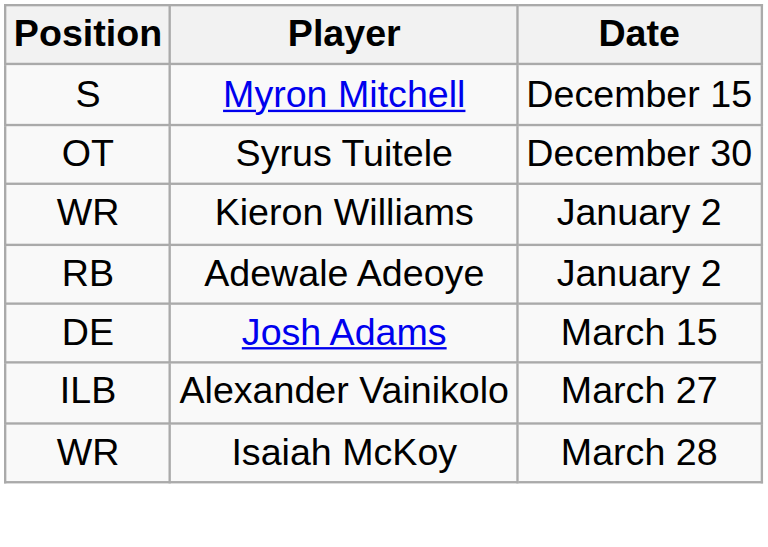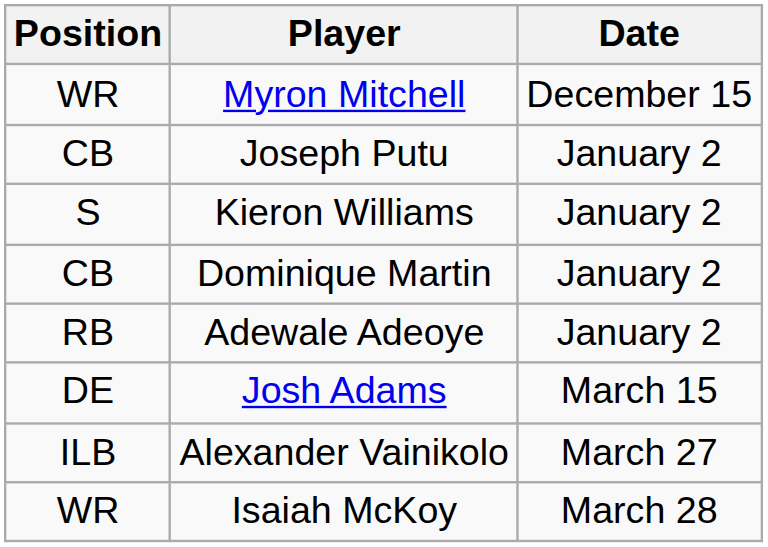Myron Mitchell | Position: S -> WR
- row: OT | Syrus Tuitele | December 30
+ row: CB | Joseph Putu | January 2
Kieron Williams | Position: WR -> S
+ row: CB | Dominique Martin | January 2
